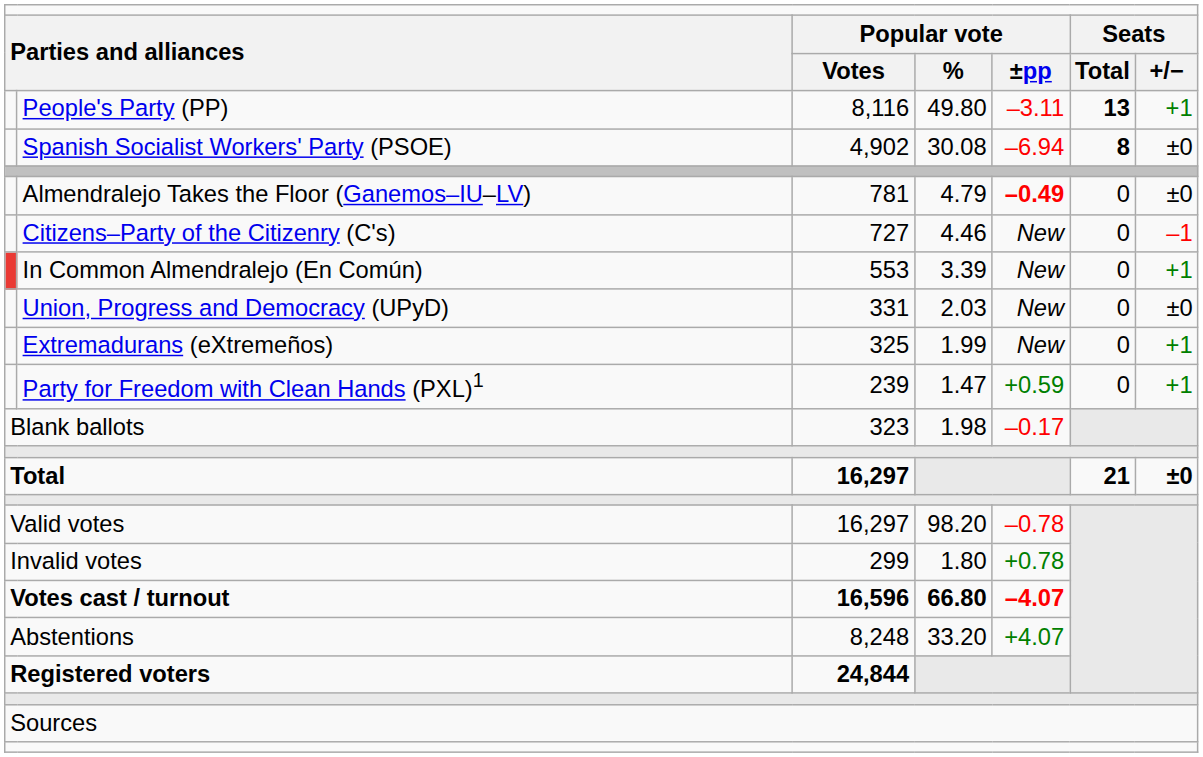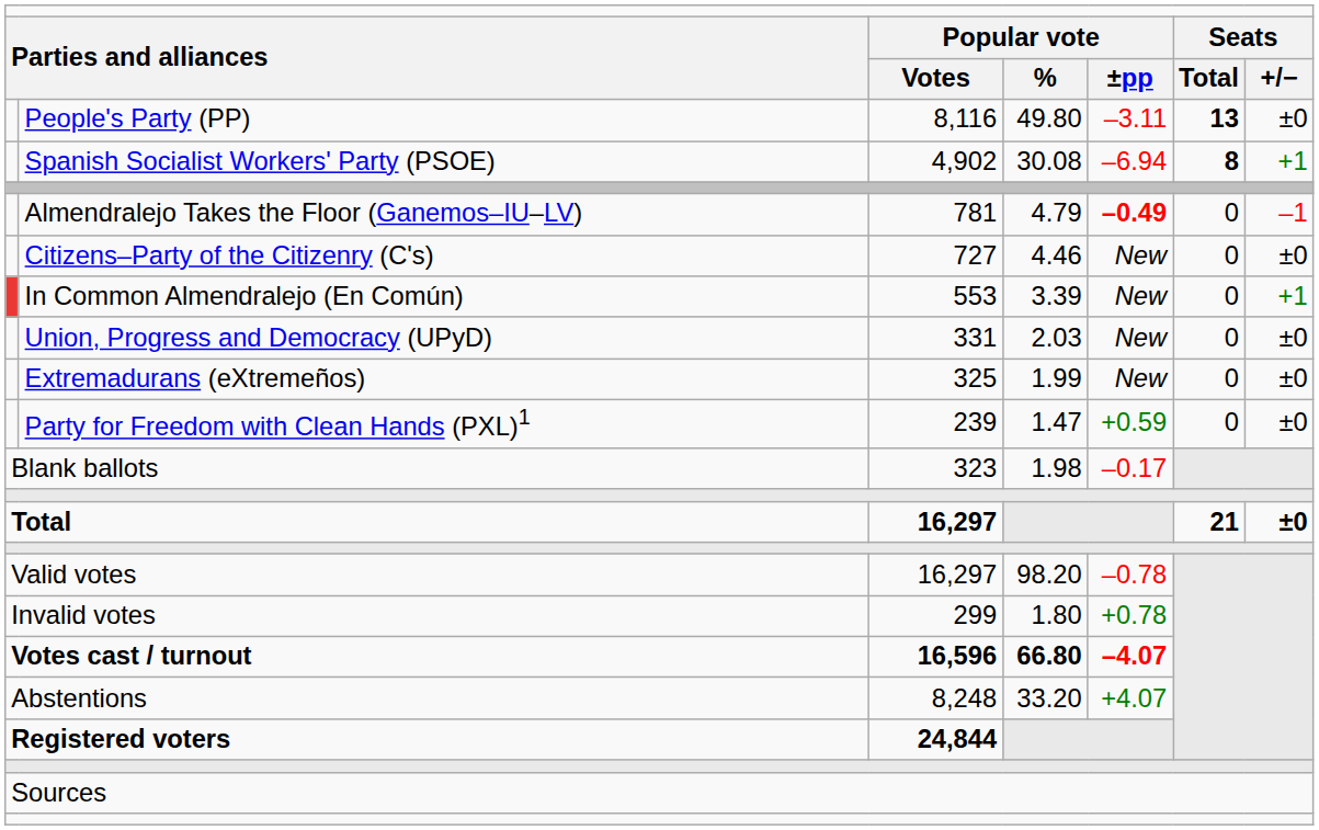People's Party (PP) | column 7: +1 -> ±0
Spanish Socialist Workers' Party (PSOE) | column 7: ±0 -> +1
Almendralejo Takes the Floor (Ganemos–IU–LV) | column 7: ±0 -> –1
Citizens–Party of the Citizenry (C's) | column 7: –1 -> ±0
Extremadurans (eXtremeños) | column 7: +1 -> ±0
Party for Freedom with Clean Hands (PXL)1 | column 7: +1 -> ±0
